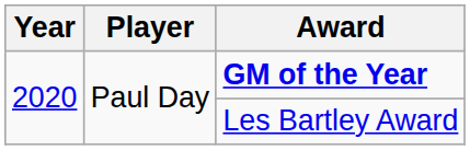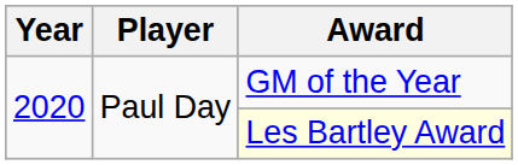GM of the Year | Award: bold -> normal
Les Bartley Award | Award: no background -> lightyellow background
